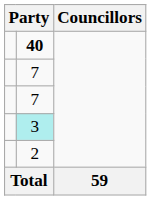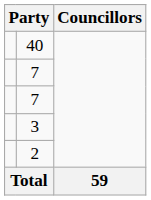40 | column 2: bold -> normal
3 | column 2: paleturquoise background -> no background
